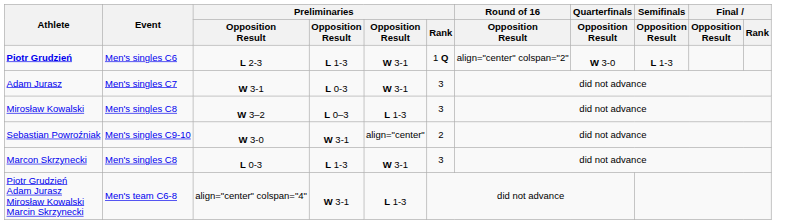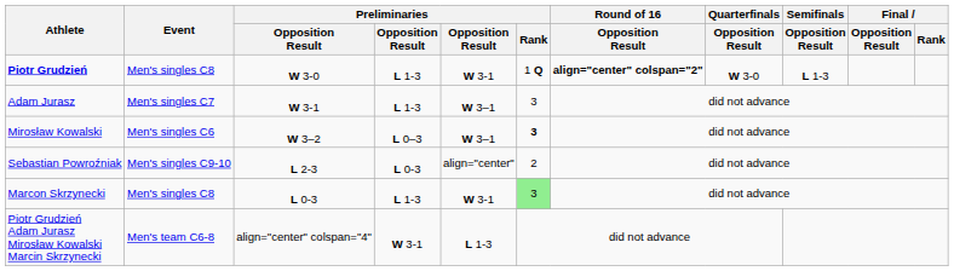Piotr Grudzień | Event: Men's singles C6 -> Men's singles C8
Piotr Grudzień | column 3: L 2-3 -> W 3-0
Piotr Grudzień | Round of 16 / Opposition Result: normal -> bold
Adam Jurasz | column 4: L 0-3 -> L 1-3
Adam Jurasz | column 5: W 3-1 -> W 3–1
Mirosław Kowalski | Event: Men's singles C8 -> Men's singles C6
Mirosław Kowalski | column 5: L 1-3 -> W 3–1
Mirosław Kowalski | Preliminaries / Rank: normal -> bold
Sebastian Powroźniak | column 3: W 3-0 -> L 2-3
Sebastian Powroźniak | column 4: W 3-1 -> L 0-3
Marcon Skrzynecki | Preliminaries / Rank: no background -> lightgreen background
